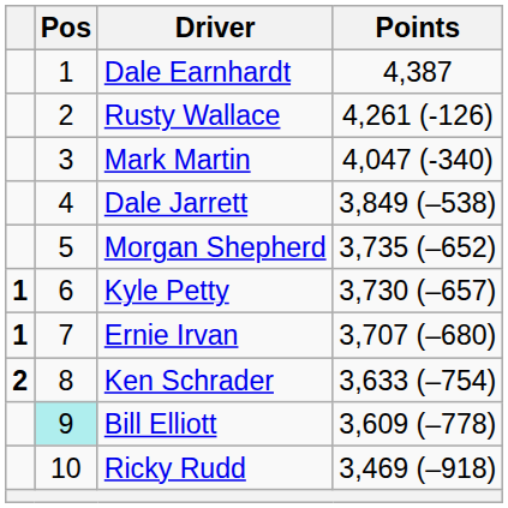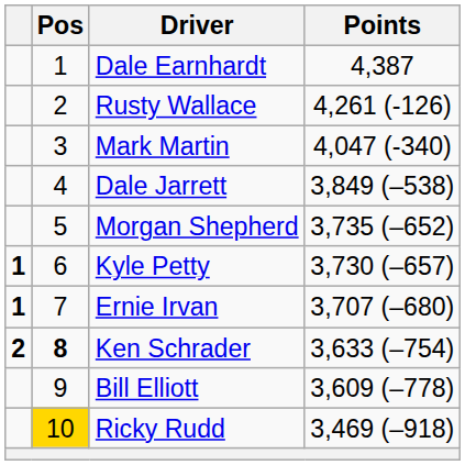Ken Schrader | Pos: normal -> bold
Bill Elliott | Pos: paleturquoise background -> no background
Ricky Rudd | Pos: no background -> gold background
